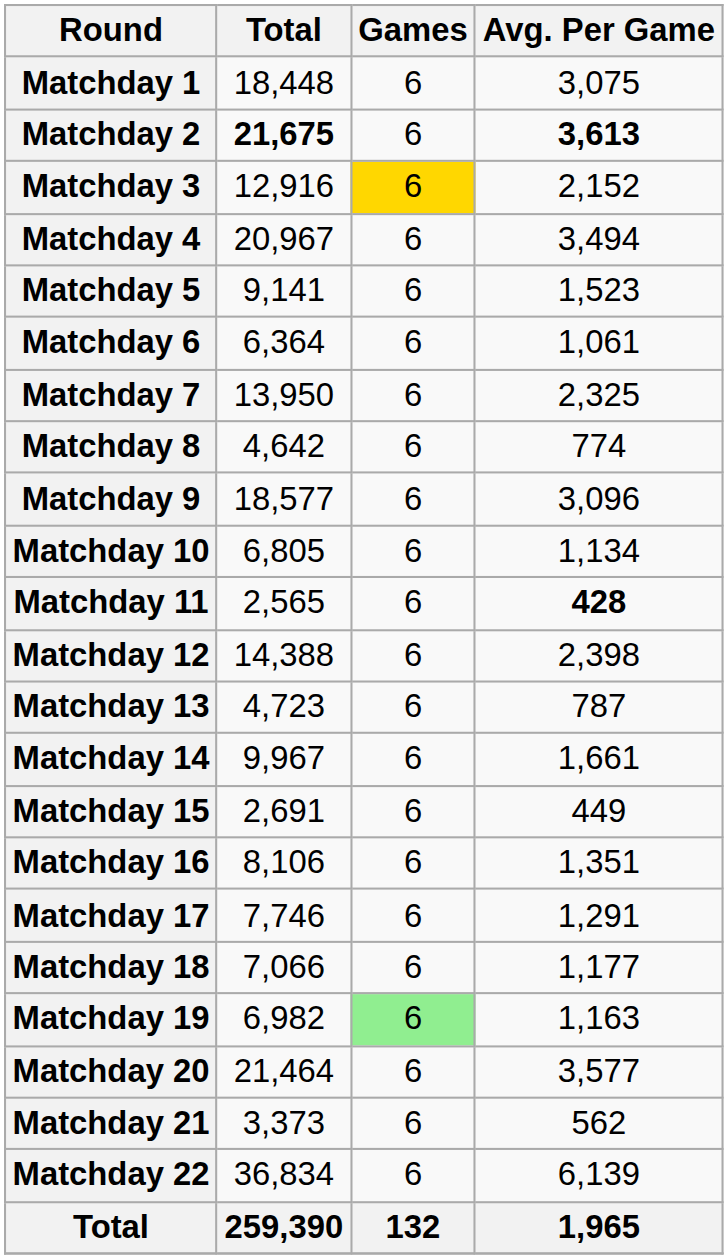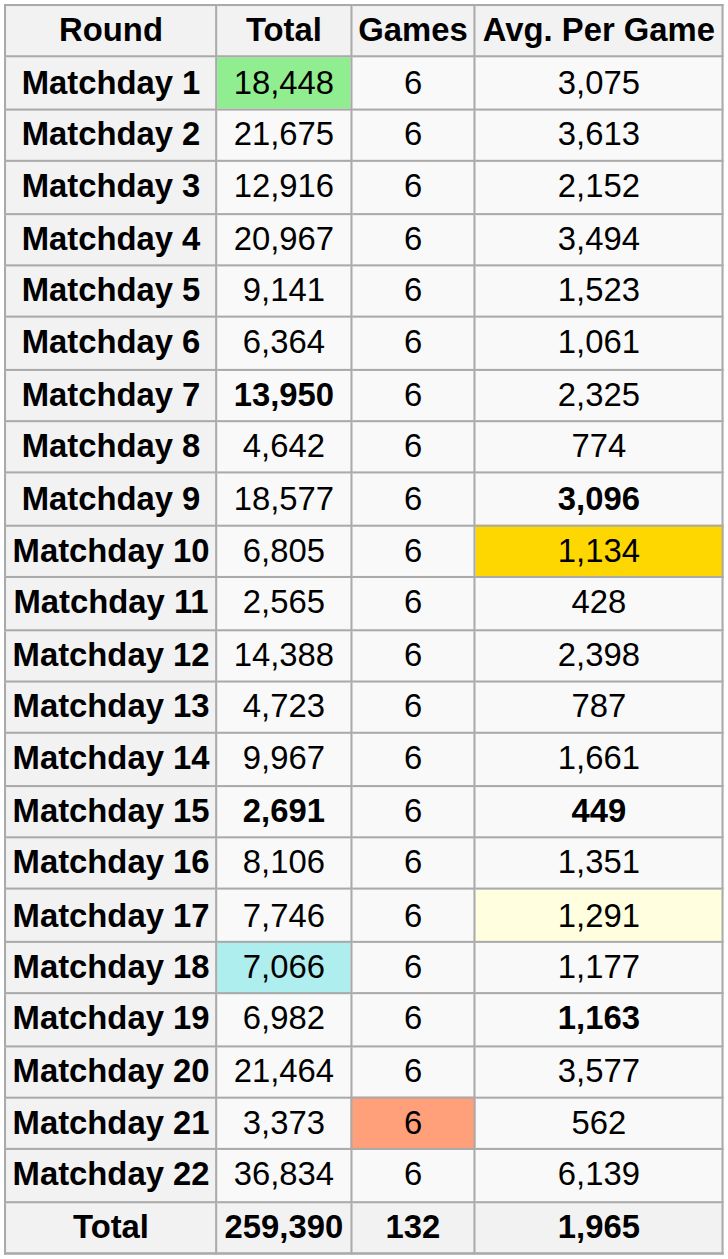Matchday 1 | Total: no background -> lightgreen background
Matchday 2 | Total: bold -> normal
Matchday 2 | Avg. Per Game: bold -> normal
Matchday 3 | Games: gold background -> no background
Matchday 7 | Total: normal -> bold
Matchday 9 | Avg. Per Game: normal -> bold
Matchday 10 | Avg. Per Game: no background -> gold background
Matchday 11 | Avg. Per Game: bold -> normal
Matchday 15 | Total: normal -> bold
Matchday 15 | Avg. Per Game: normal -> bold
Matchday 17 | Avg. Per Game: no background -> lightyellow background
Matchday 18 | Total: no background -> paleturquoise background
Matchday 19 | Games: lightgreen background -> no background
Matchday 19 | Avg. Per Game: normal -> bold
Matchday 21 | Games: no background -> lightsalmon background
